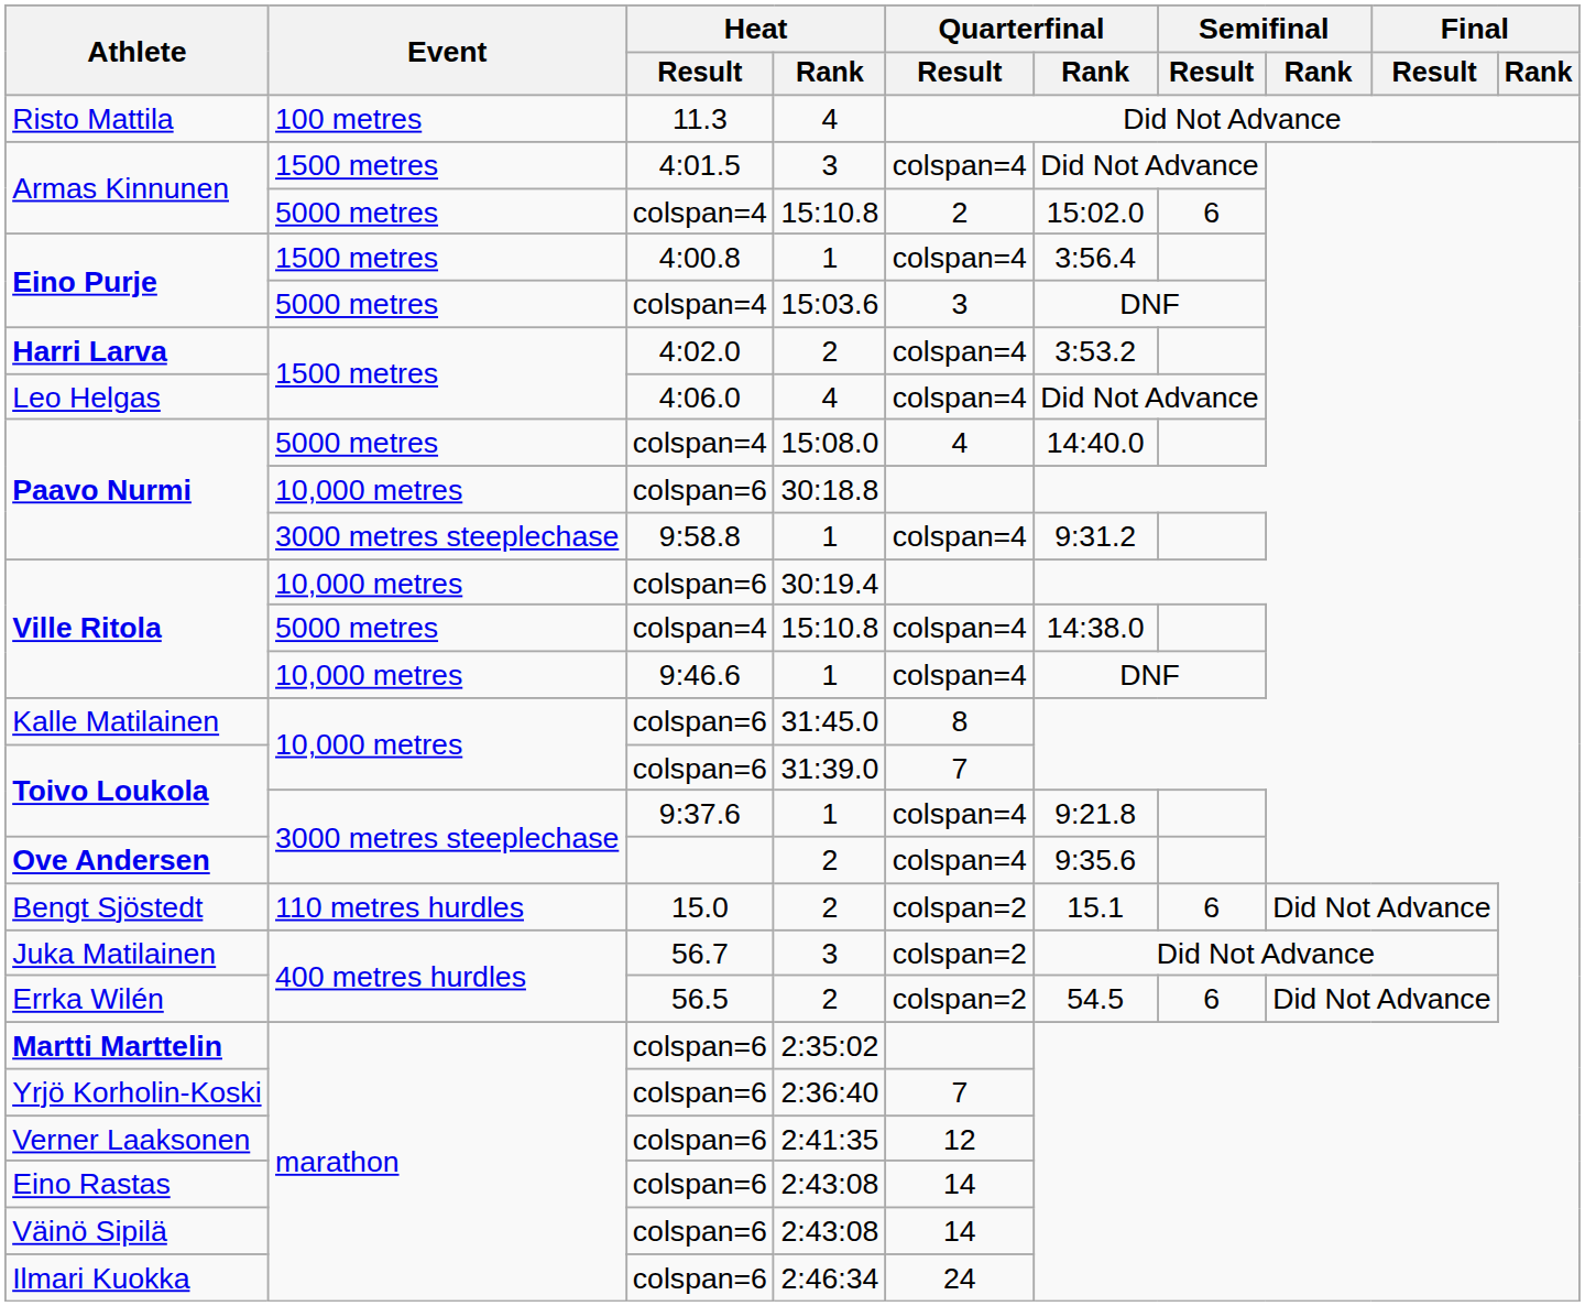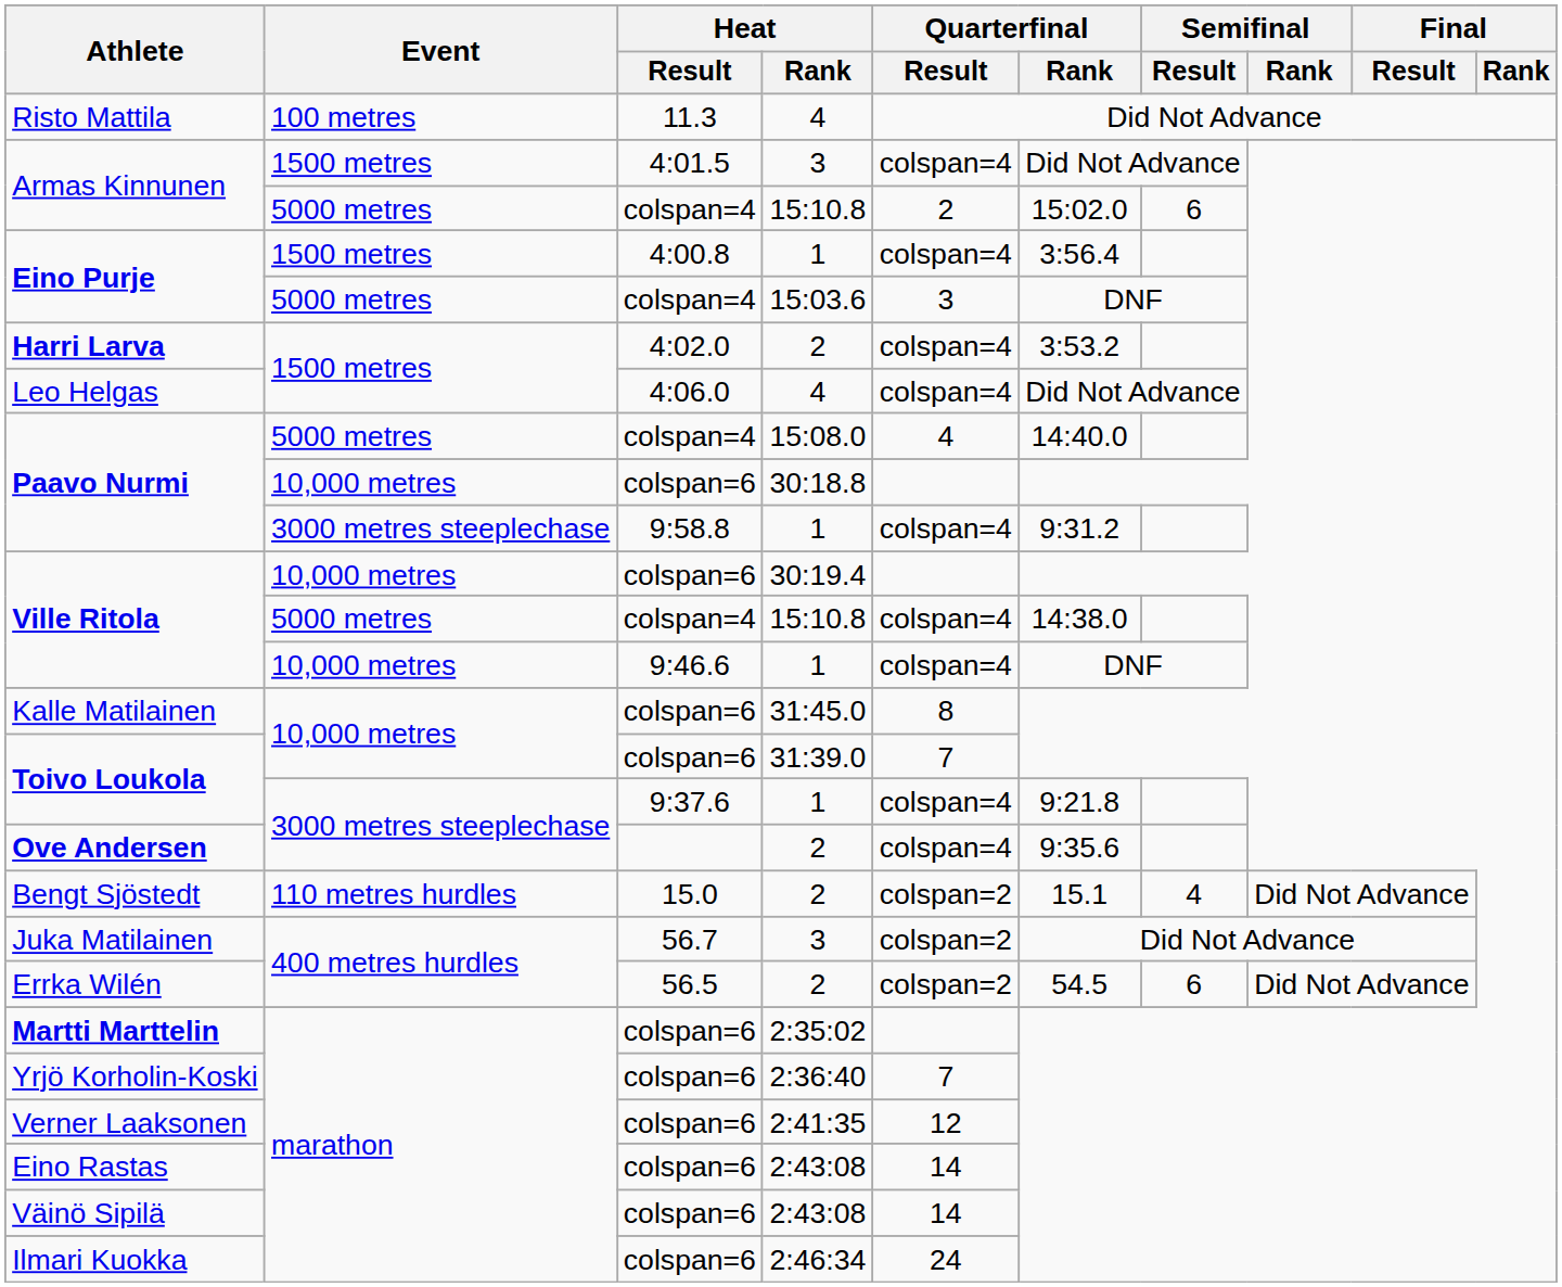Bengt Sjöstedt | Semifinal / Result: 6 -> 4
